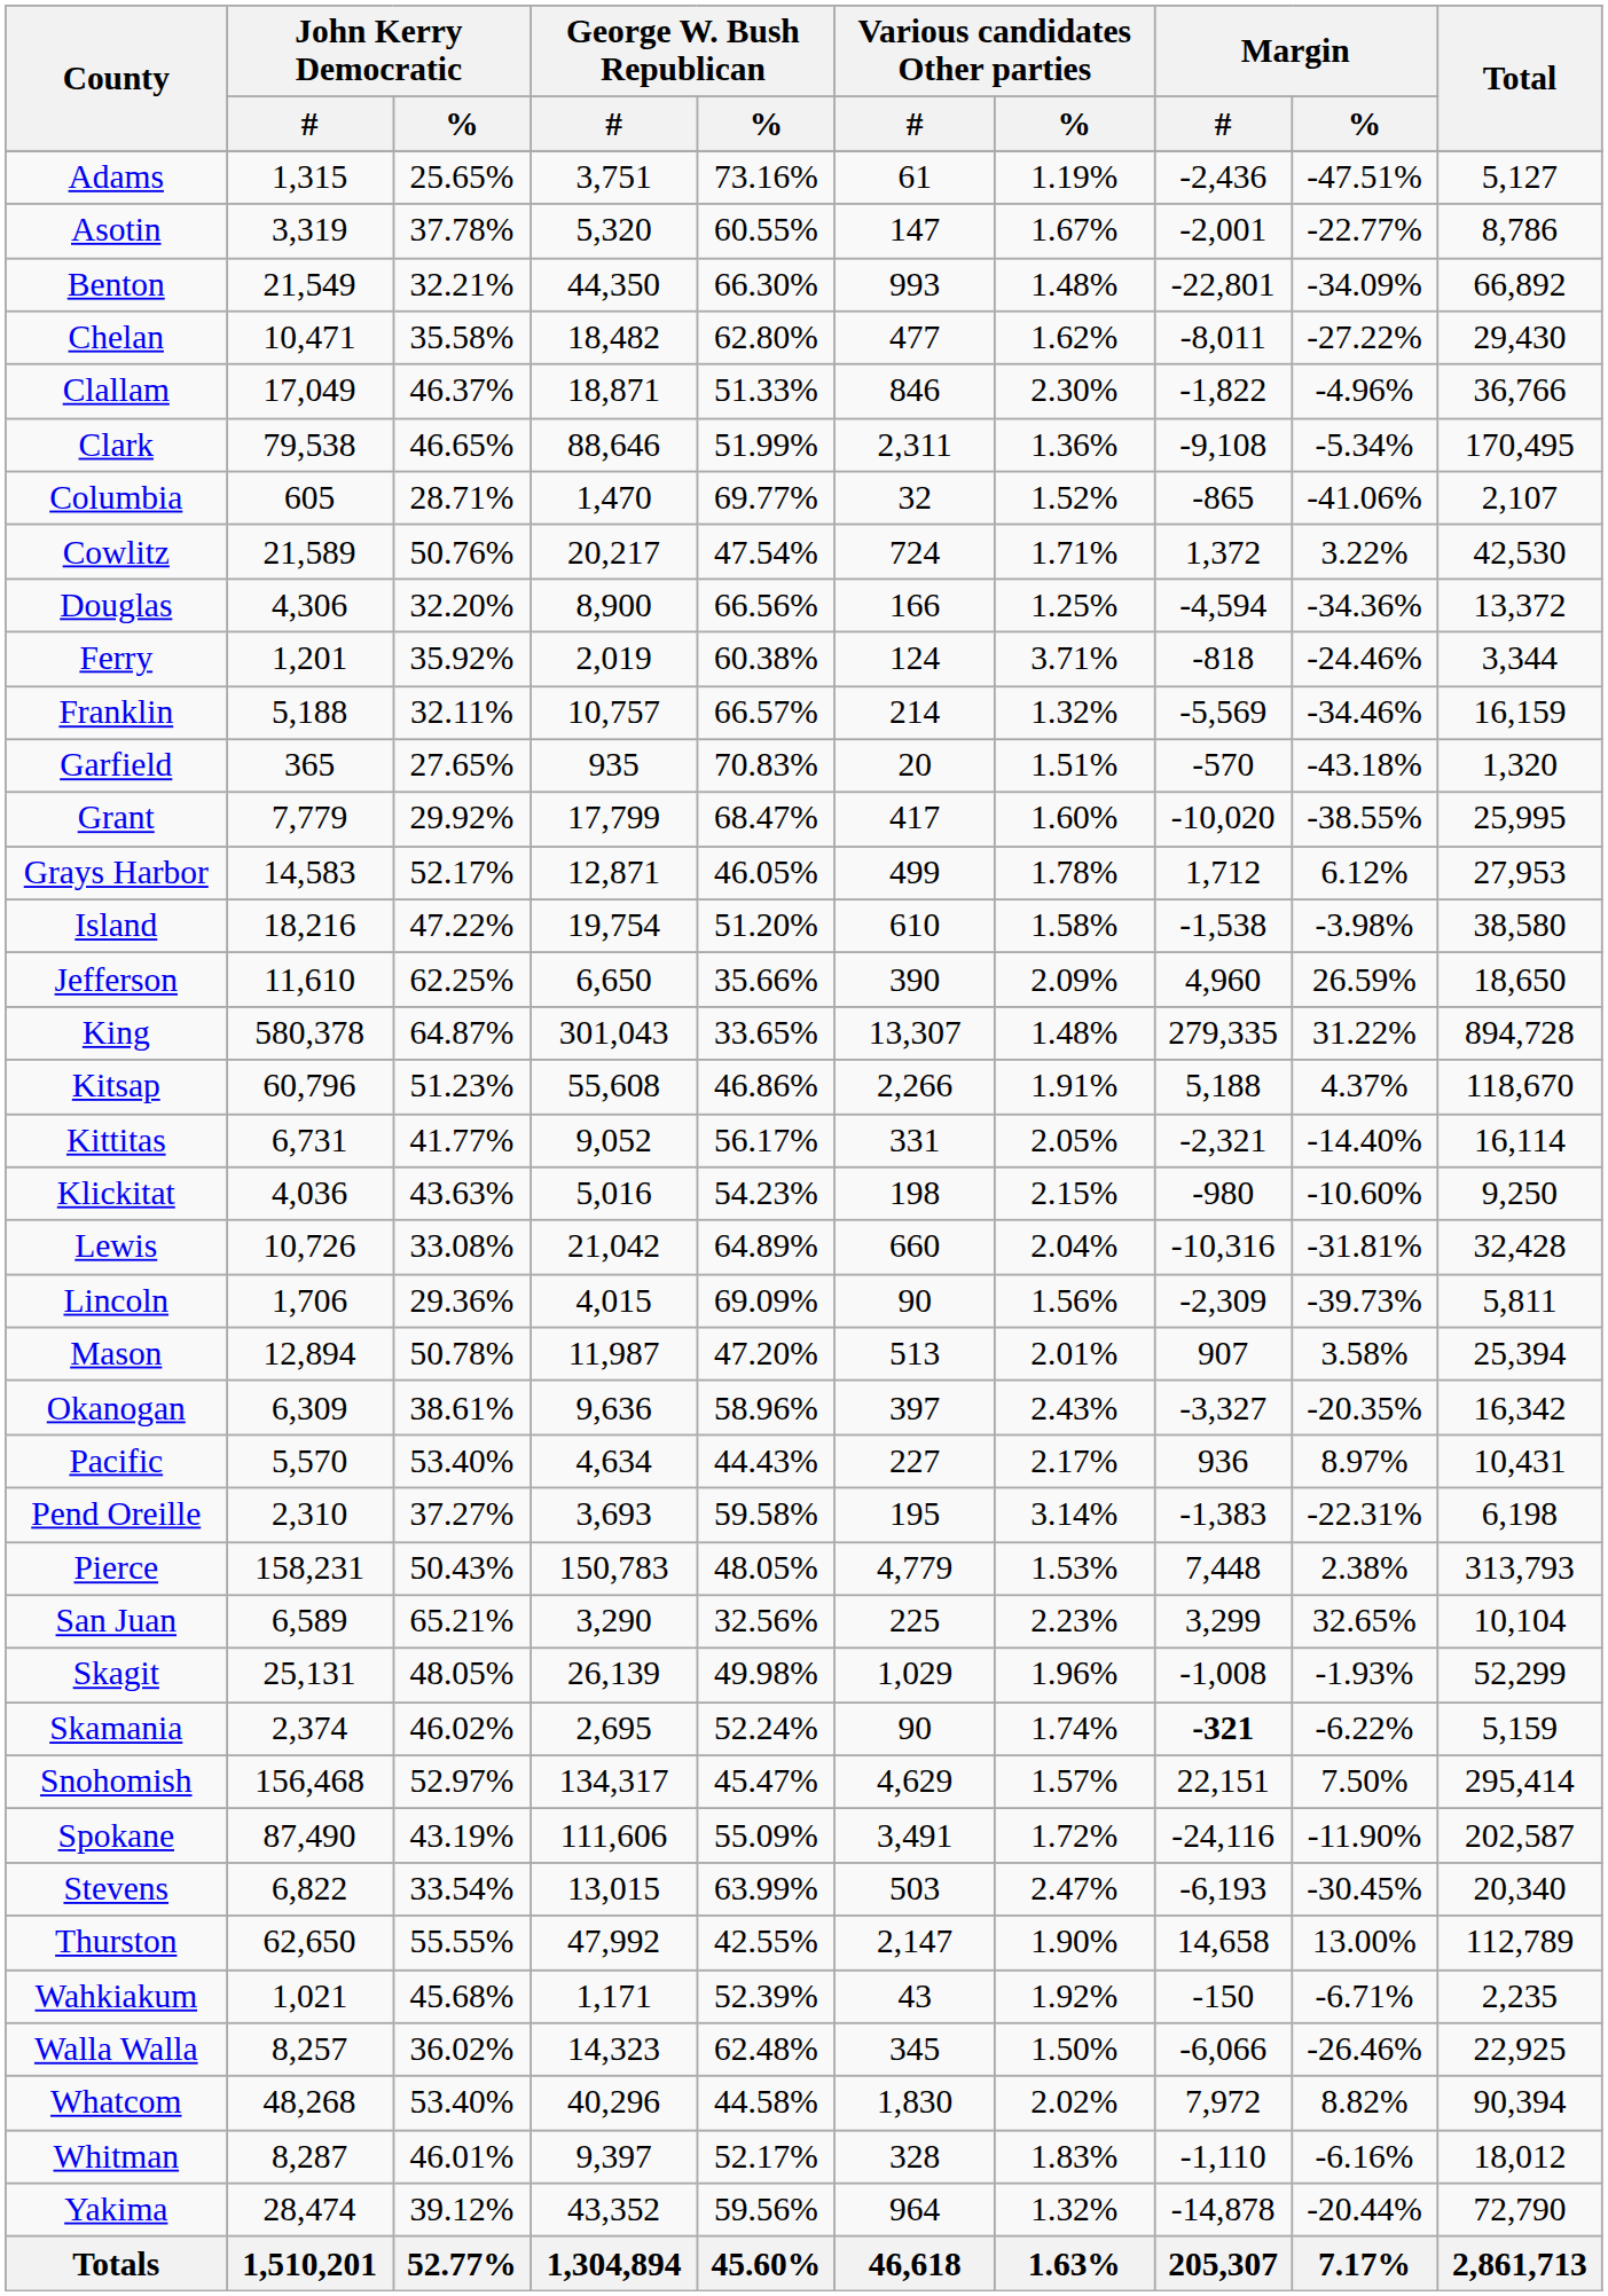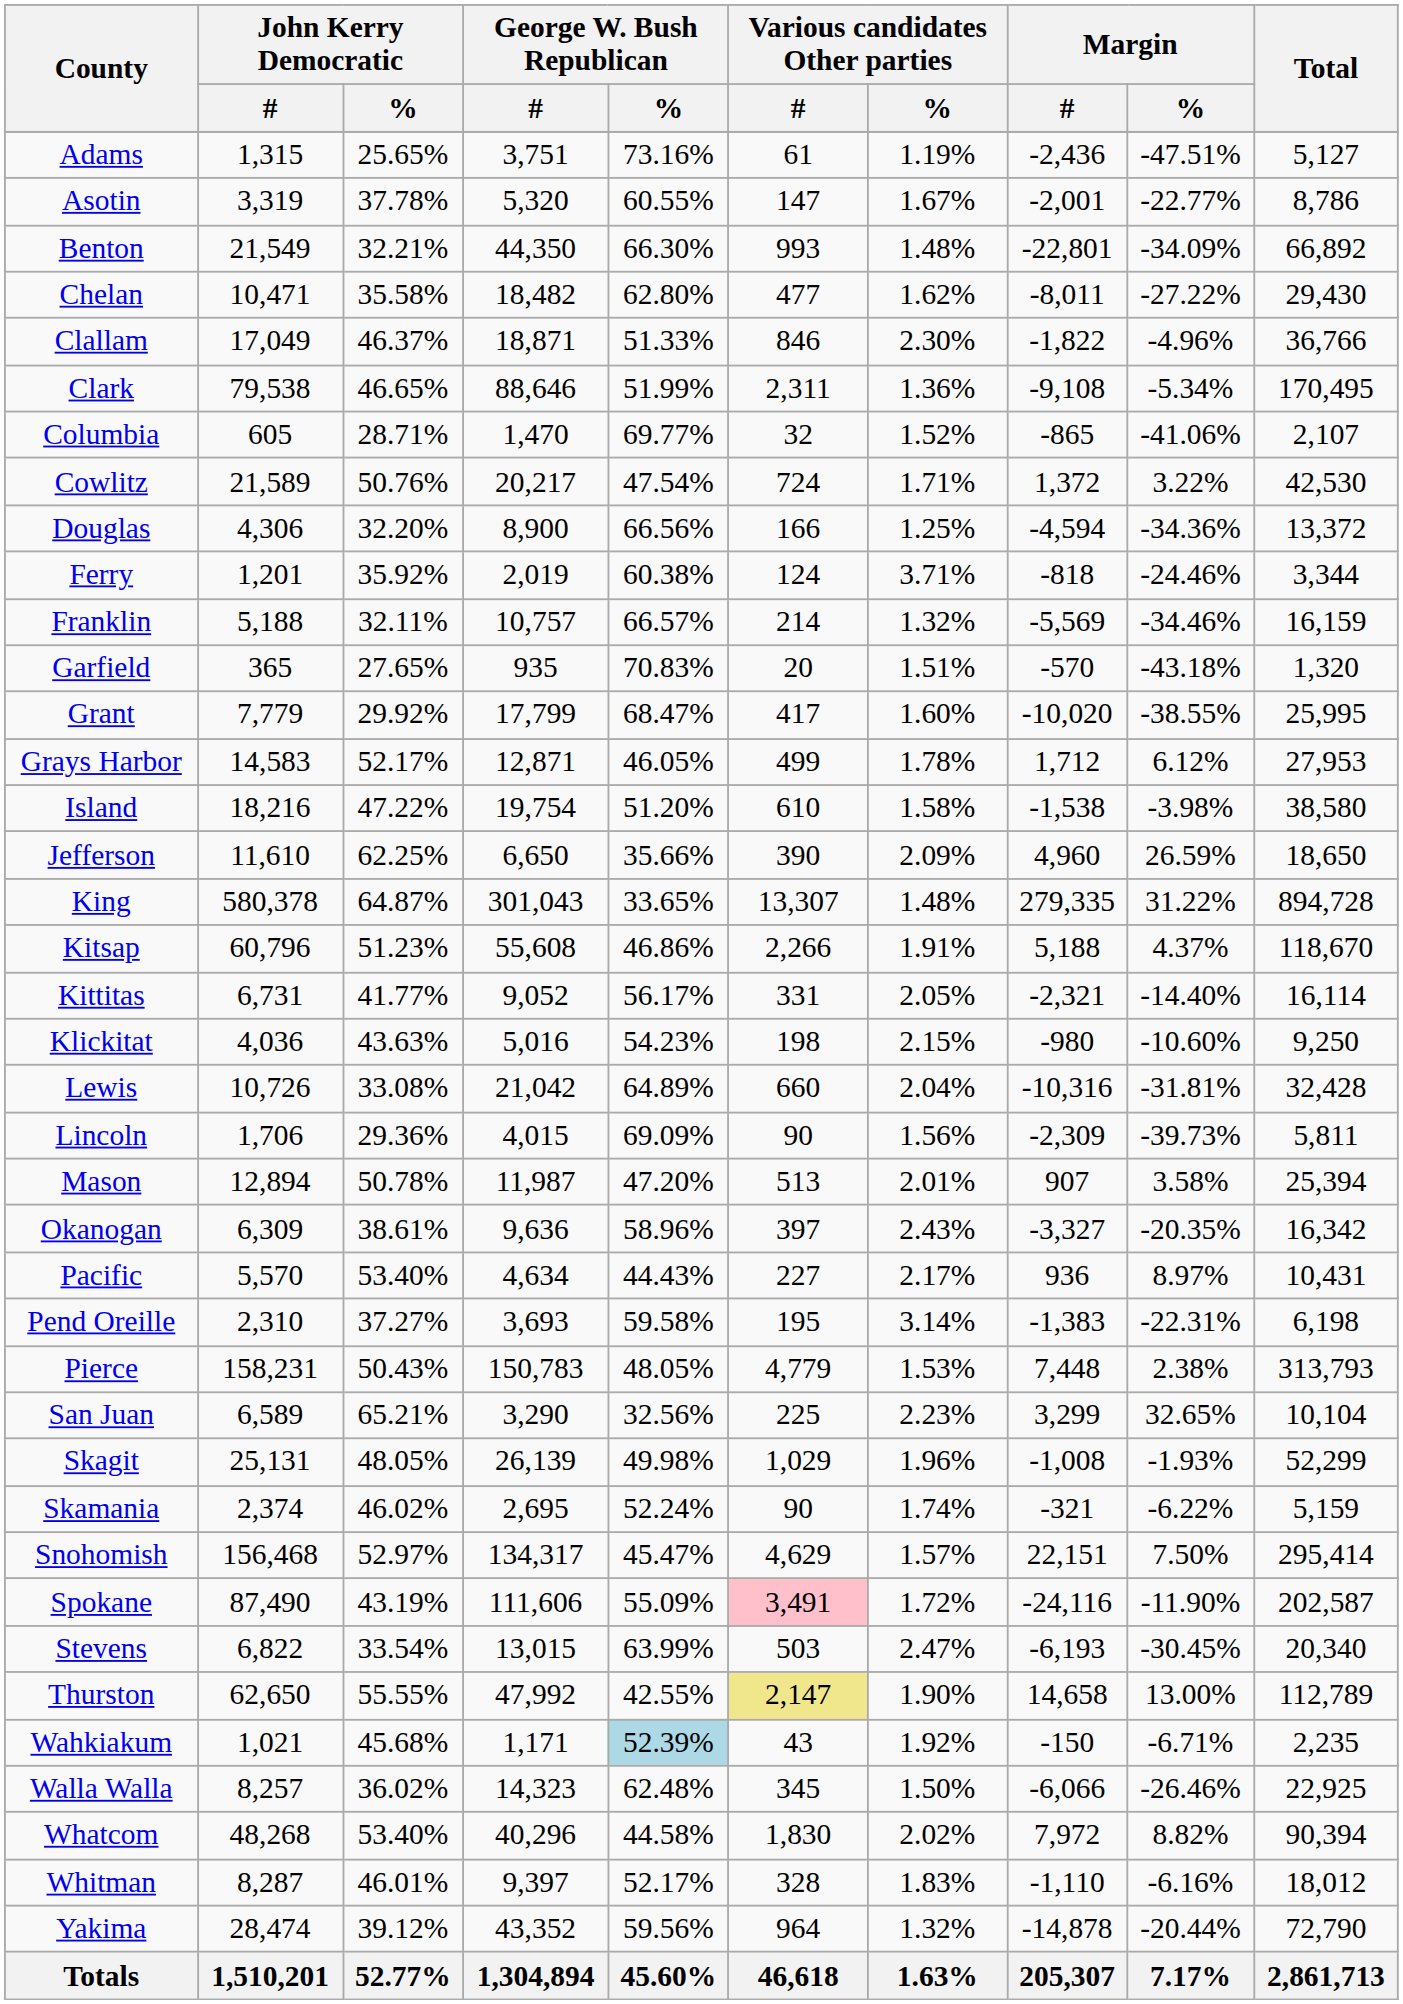Skamania | Margin / #: bold -> normal
Spokane | Various candidates Other parties / #: no background -> pink background
Thurston | Various candidates Other parties / #: no background -> khaki background
Wahkiakum | George W. Bush Republican / %: no background -> lightblue background
